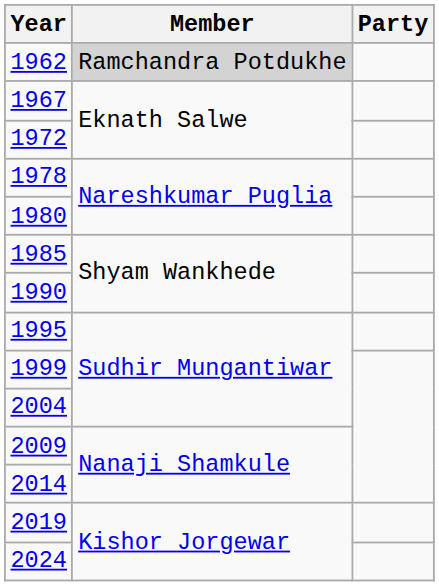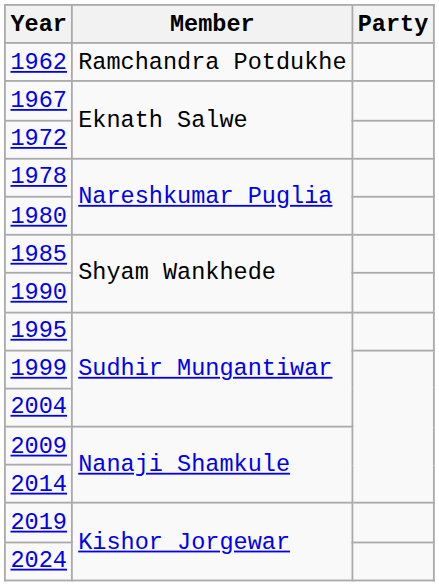1962 | Member: lightgrey background -> no background
